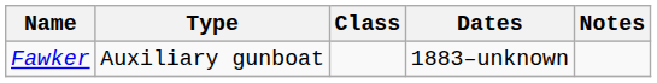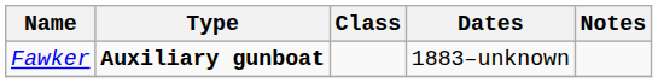Fawker | Type: normal -> bold
